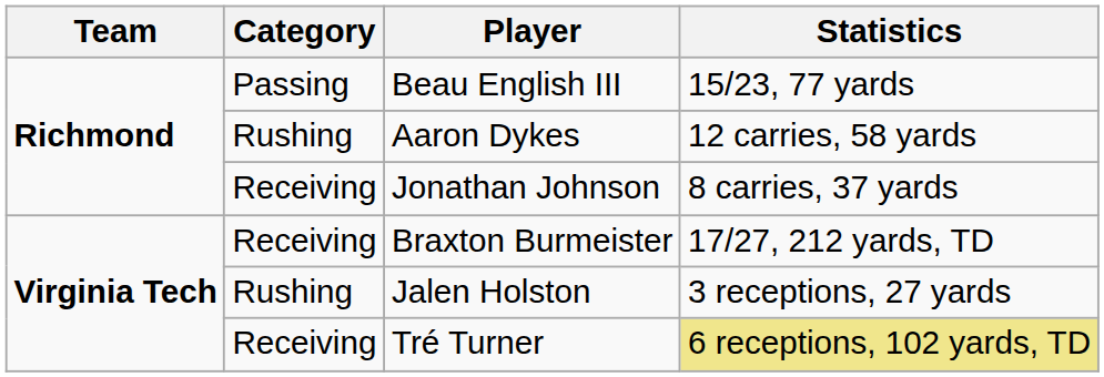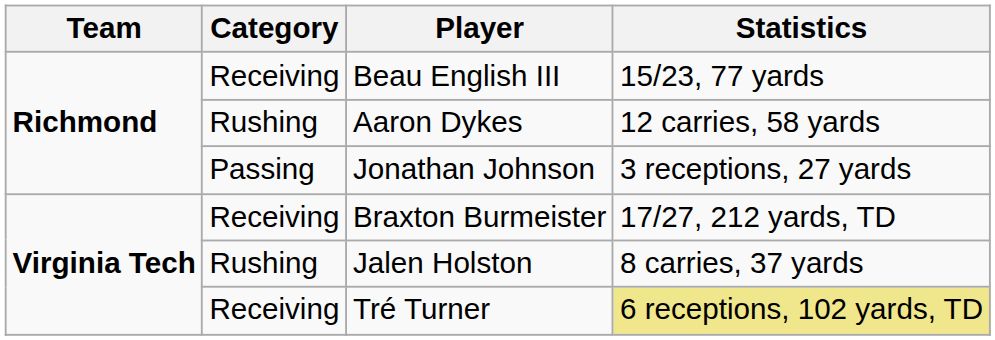Beau English III | Category: Passing -> Receiving
Jonathan Johnson | Category: Receiving -> Passing
Jonathan Johnson | Statistics: 8 carries, 37 yards -> 3 receptions, 27 yards
Jalen Holston | Statistics: 3 receptions, 27 yards -> 8 carries, 37 yards
